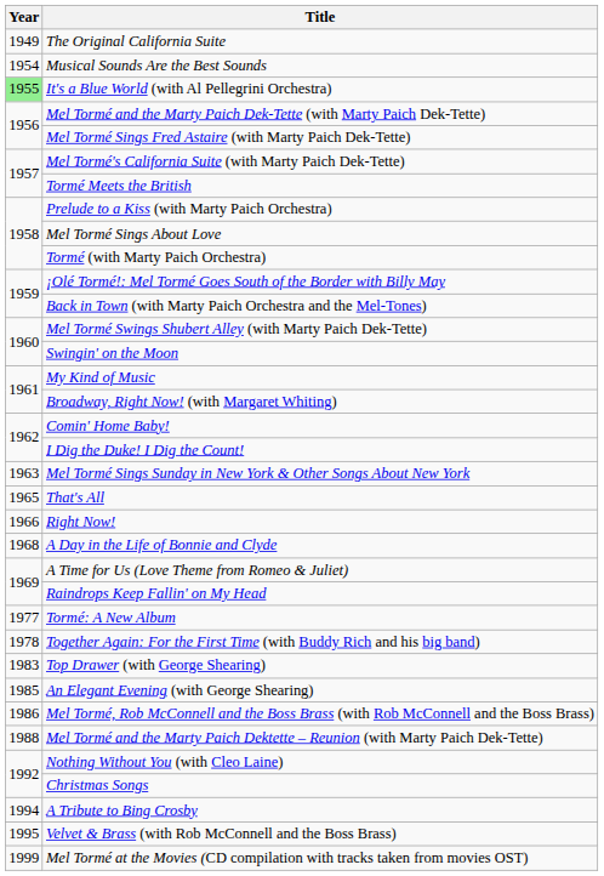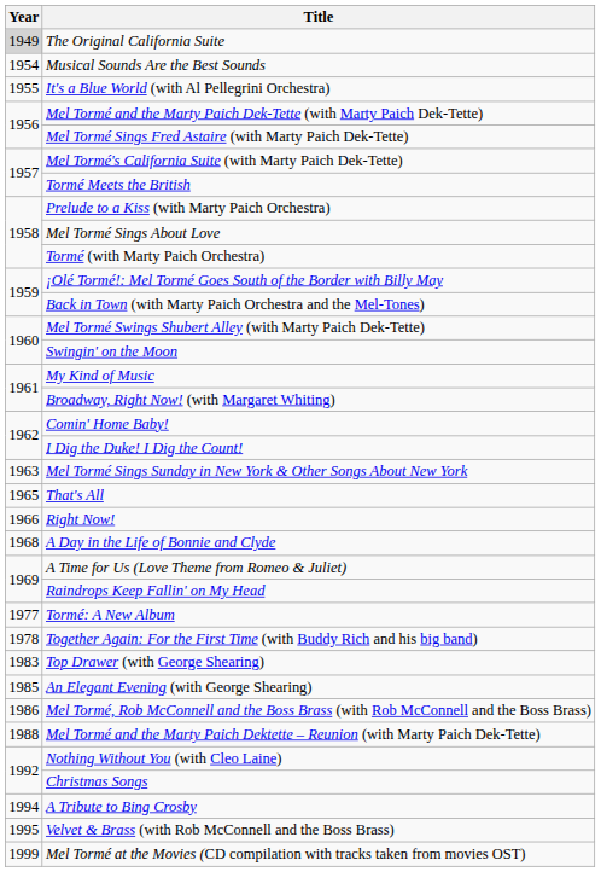The Original California Suite | Year: no background -> lightgrey background
It's a Blue World (with Al Pellegrini Orchestra) | Year: lightgreen background -> no background
